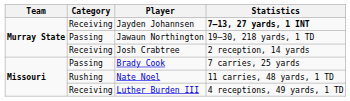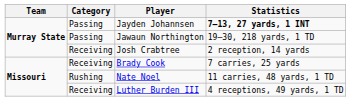Jayden Johannsen | Category: Receiving -> Passing
Brady Cook | Category: Passing -> Receiving
